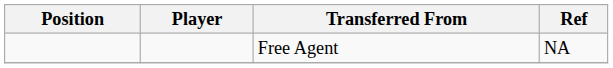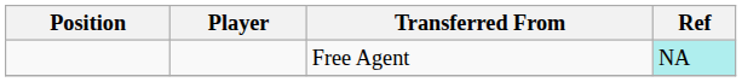Free Agent | Ref: no background -> paleturquoise background
